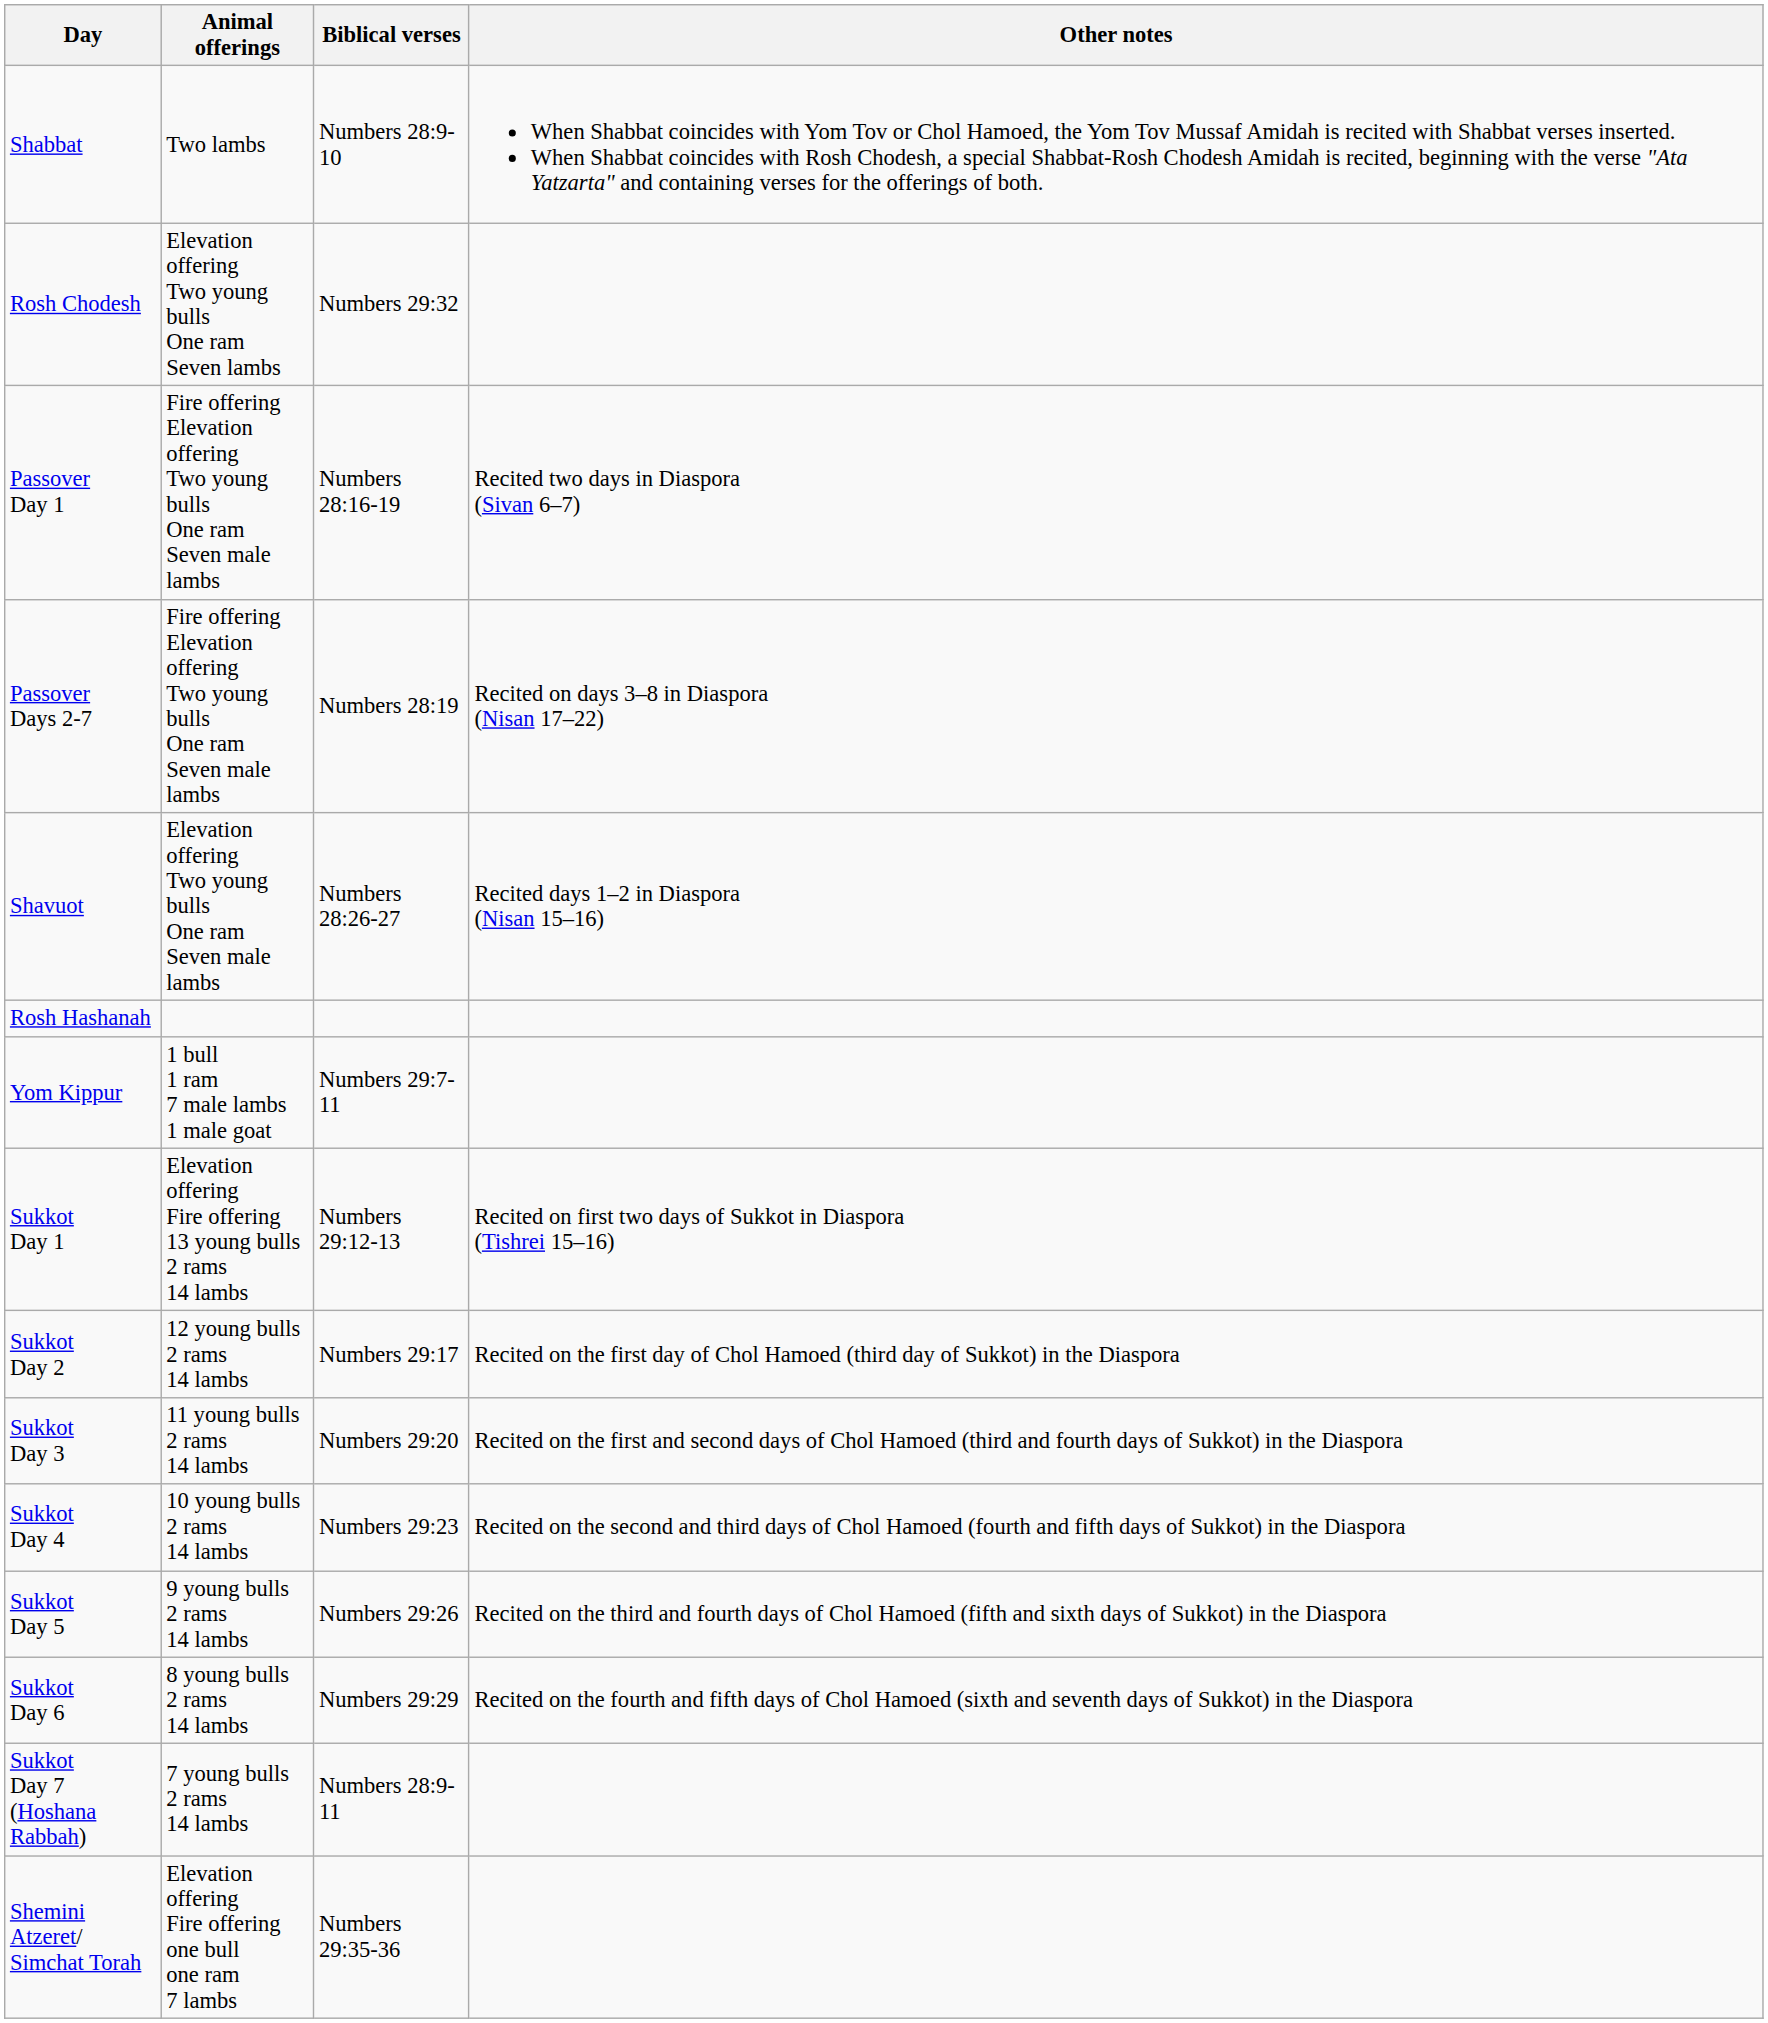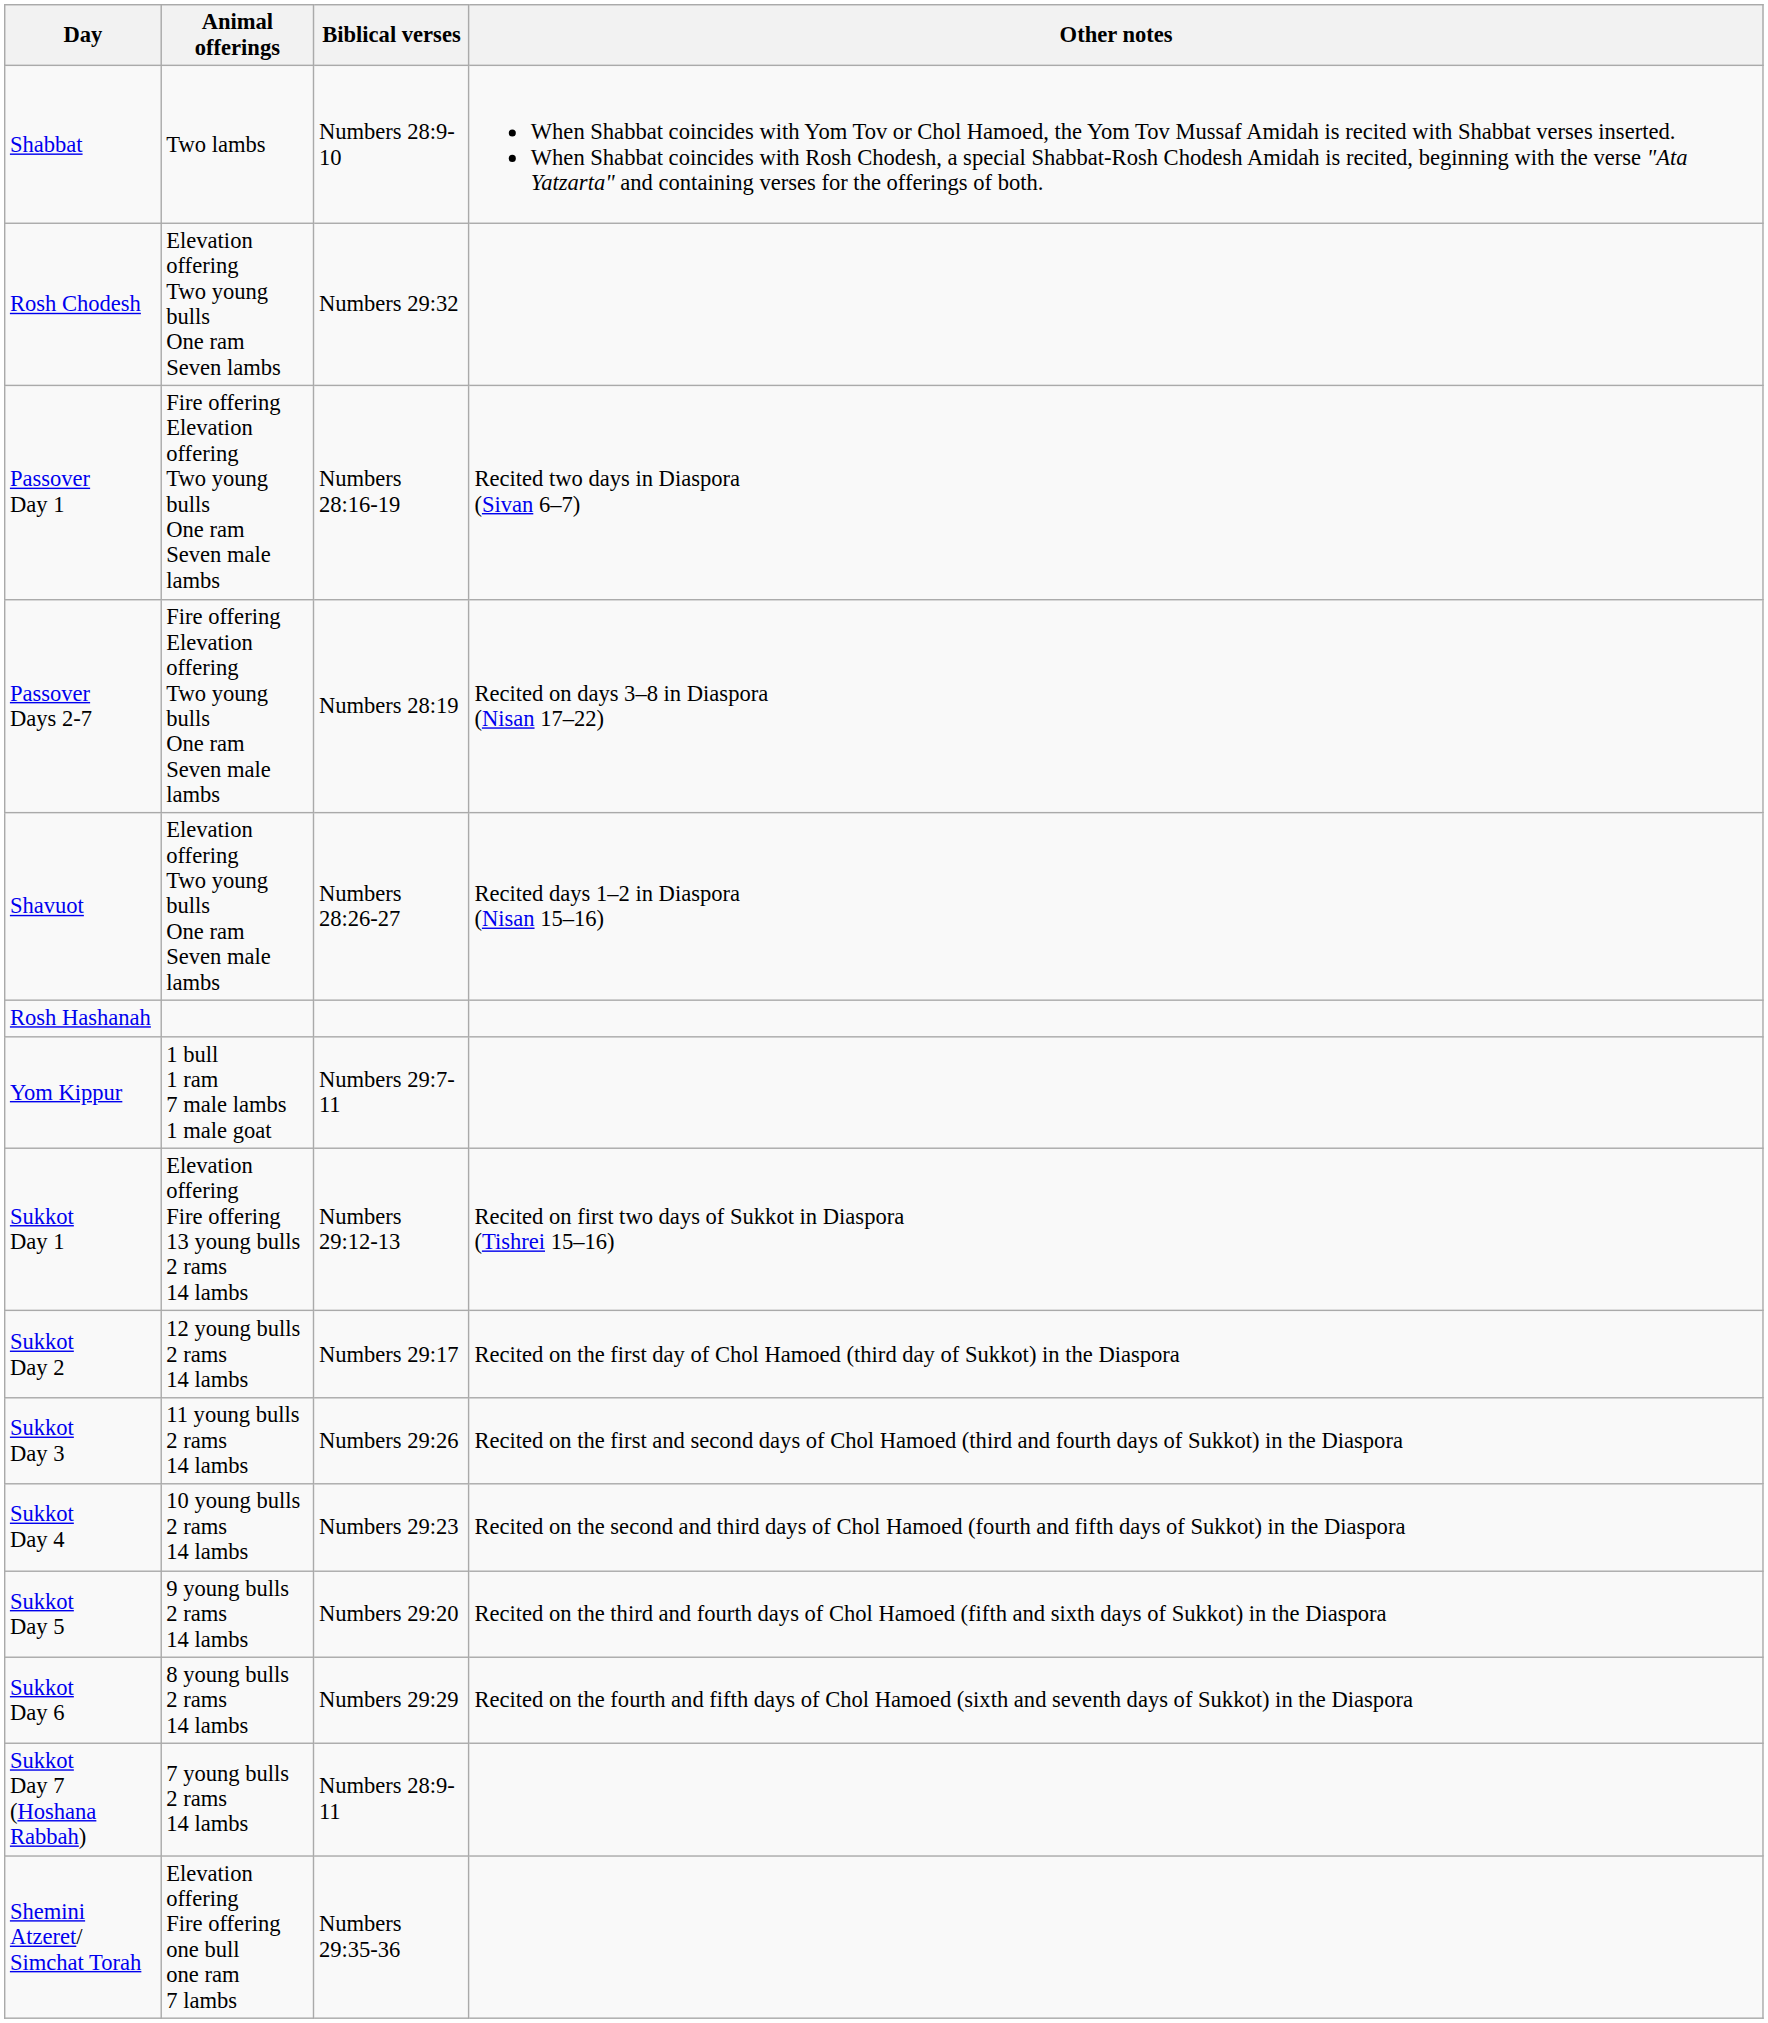Sukkot Day 3 | Biblical verses: Numbers 29:20 -> Numbers 29:26
Sukkot Day 5 | Biblical verses: Numbers 29:26 -> Numbers 29:20
